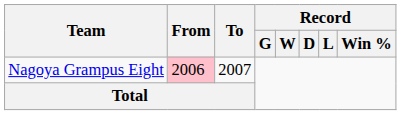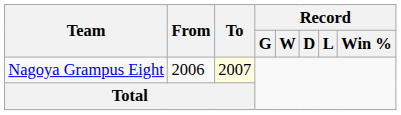Nagoya Grampus Eight | From: pink background -> no background
Nagoya Grampus Eight | To: no background -> lightyellow background
